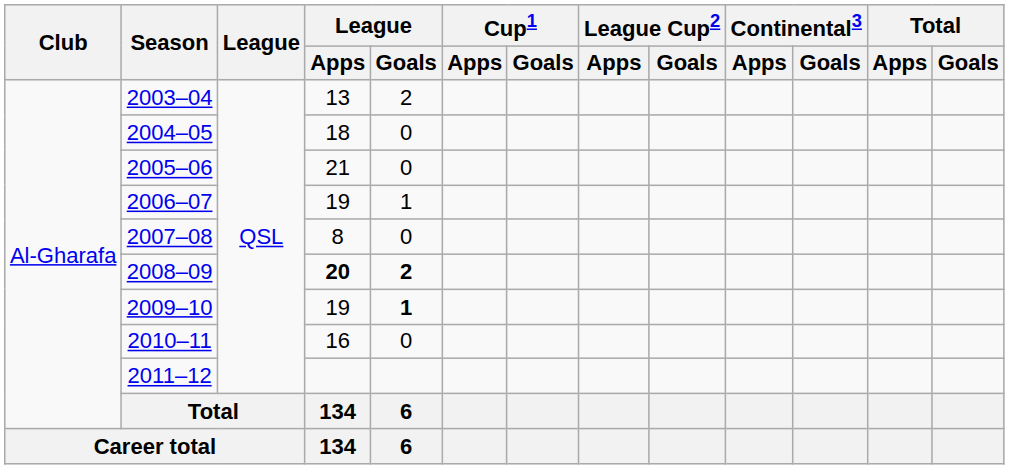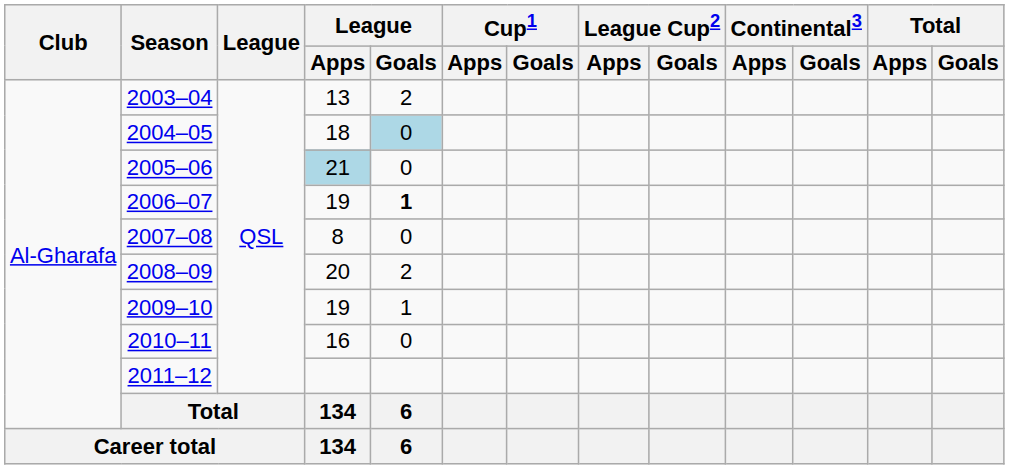2004–05 | League / Goals: no background -> lightblue background
2005–06 | League / Apps: no background -> lightblue background
2006–07 | League / Goals: normal -> bold
2008–09 | League / Apps: bold -> normal
2008–09 | League / Goals: bold -> normal
2009–10 | League / Goals: bold -> normal
